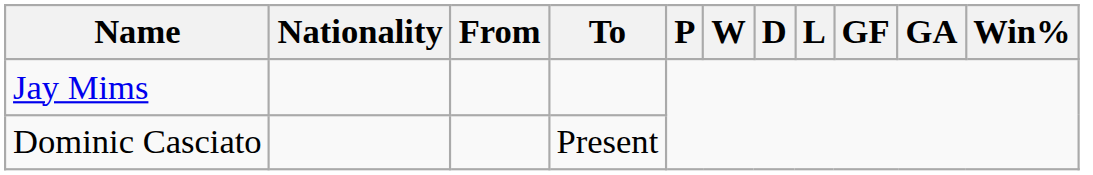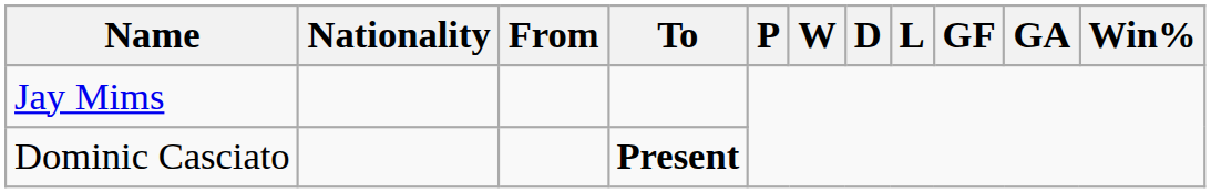Dominic Casciato | To: normal -> bold
